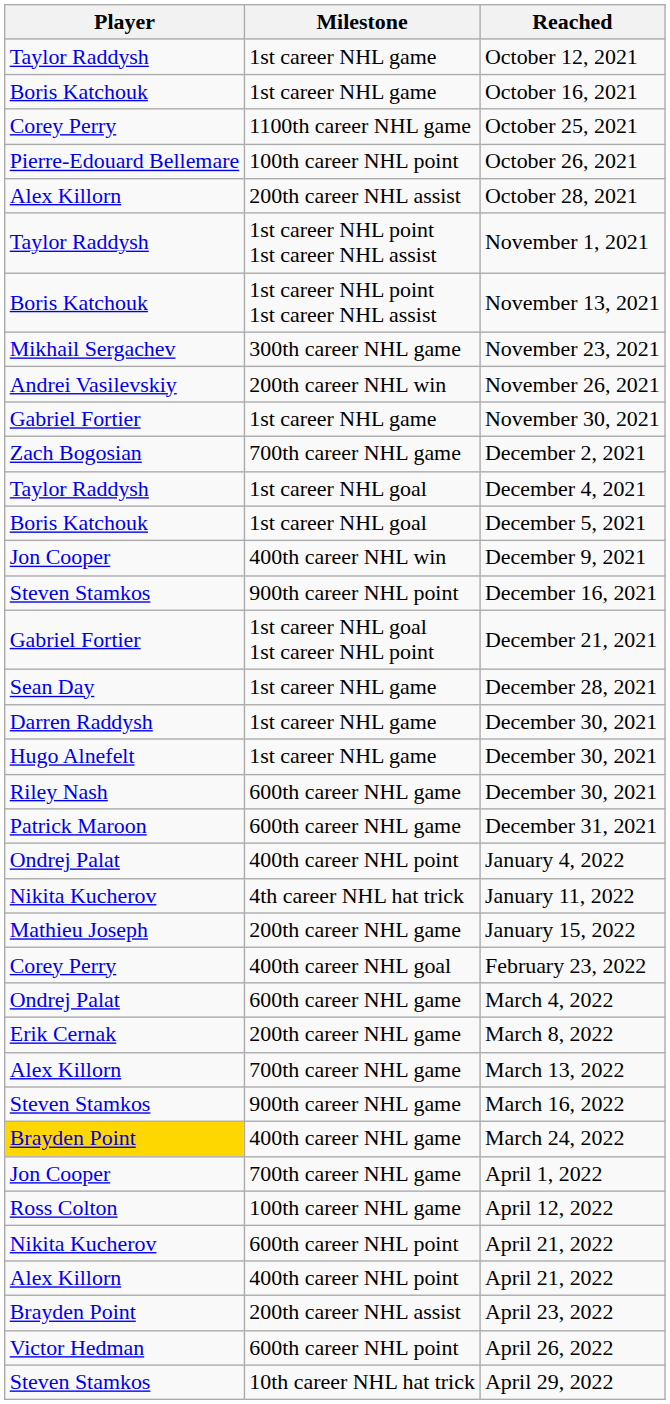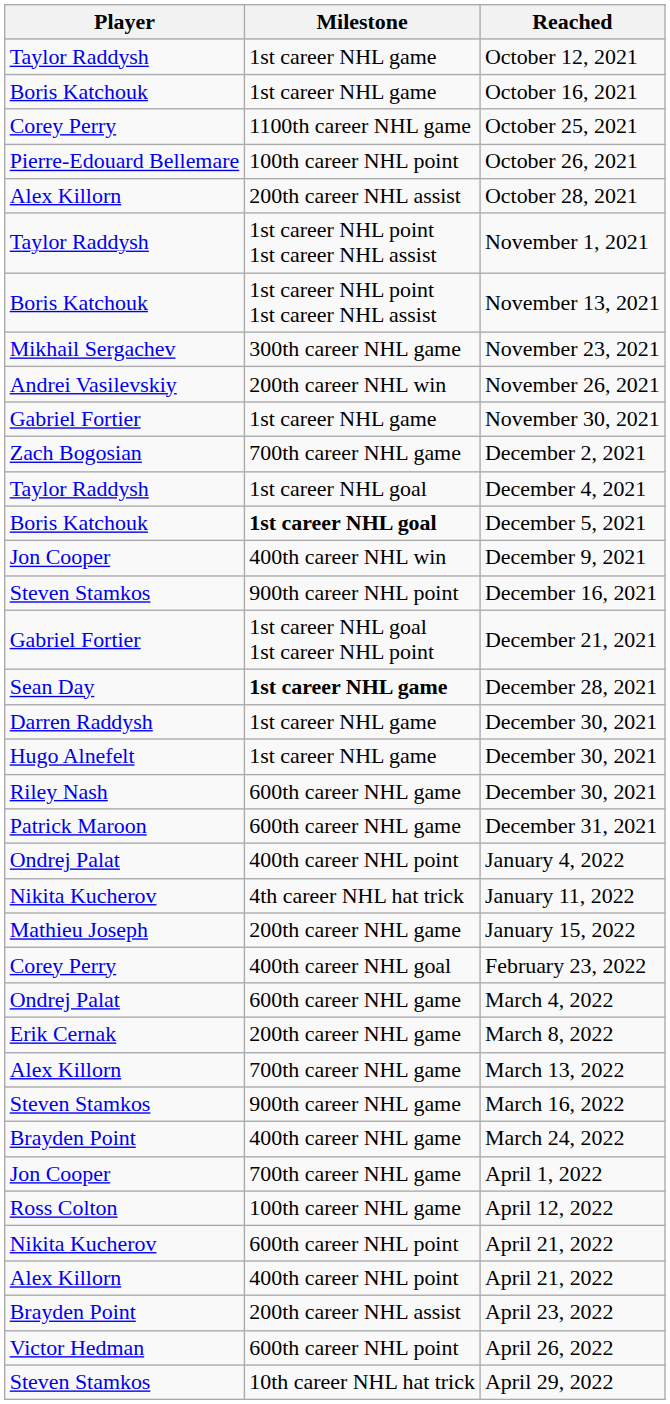row 14 | Milestone: normal -> bold
row 18 | Milestone: normal -> bold
row 31 | Player: gold background -> no background
